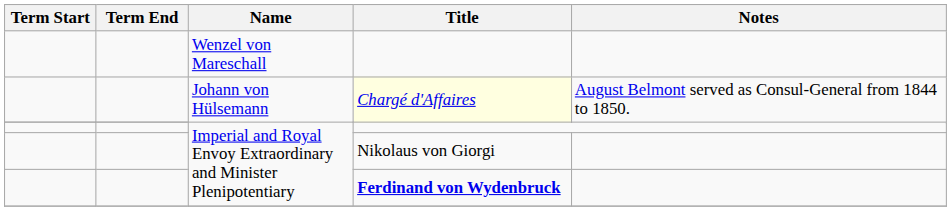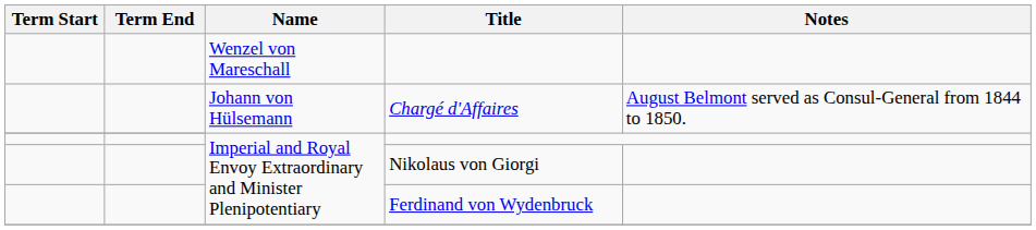Chargé d'Affaires | Title: lightyellow background -> no background
Ferdinand von Wydenbruck | Title: bold -> normal
